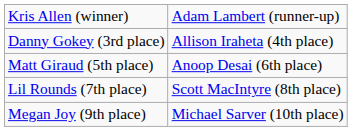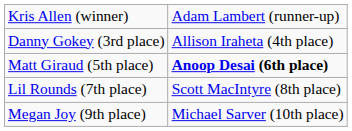Matt Giraud (5th place) | column 2: normal -> bold
